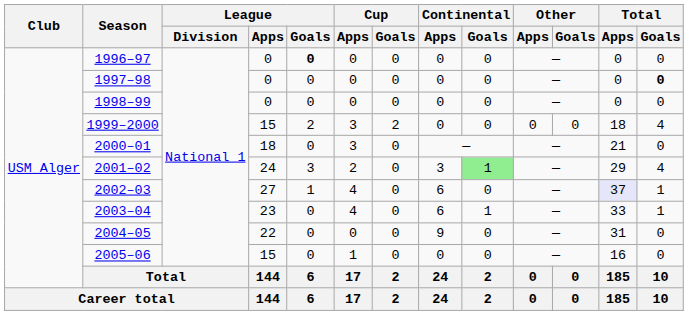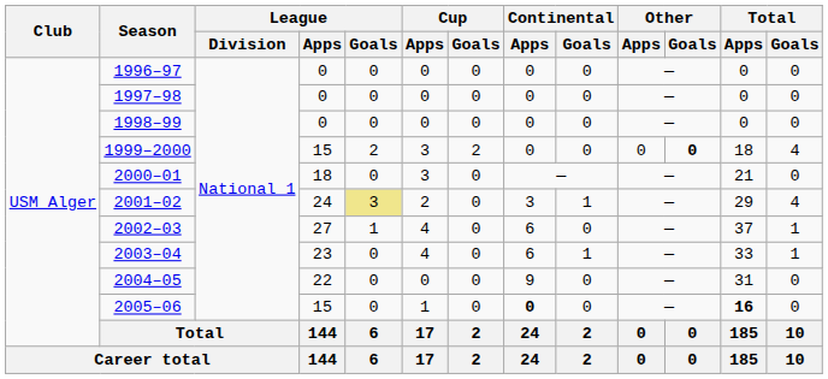1996–97 | League / Goals: bold -> normal
1997–98 | Total / Goals: bold -> normal
1999–2000 | Other / Goals: normal -> bold
2001–02 | League / Goals: no background -> khaki background
2001–02 | Continental / Goals: lightgreen background -> no background
2002–03 | Total / Apps: lavender background -> no background
2005–06 | Continental / Apps: normal -> bold
2005–06 | Total / Apps: normal -> bold
